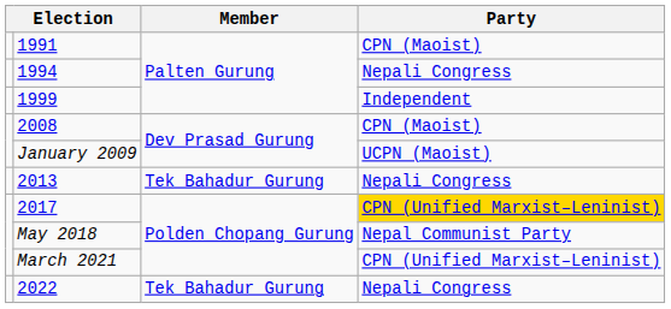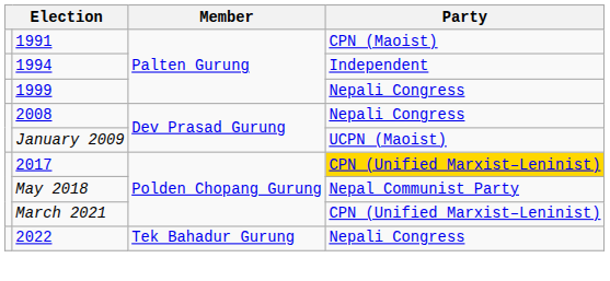1994 | Party: Nepali Congress -> Independent
1999 | Party: Independent -> Nepali Congress
2008 | Party: CPN (Maoist) -> Nepali Congress
- row: 2013 | Tek Bahadur Gurung | Nepali Congress
